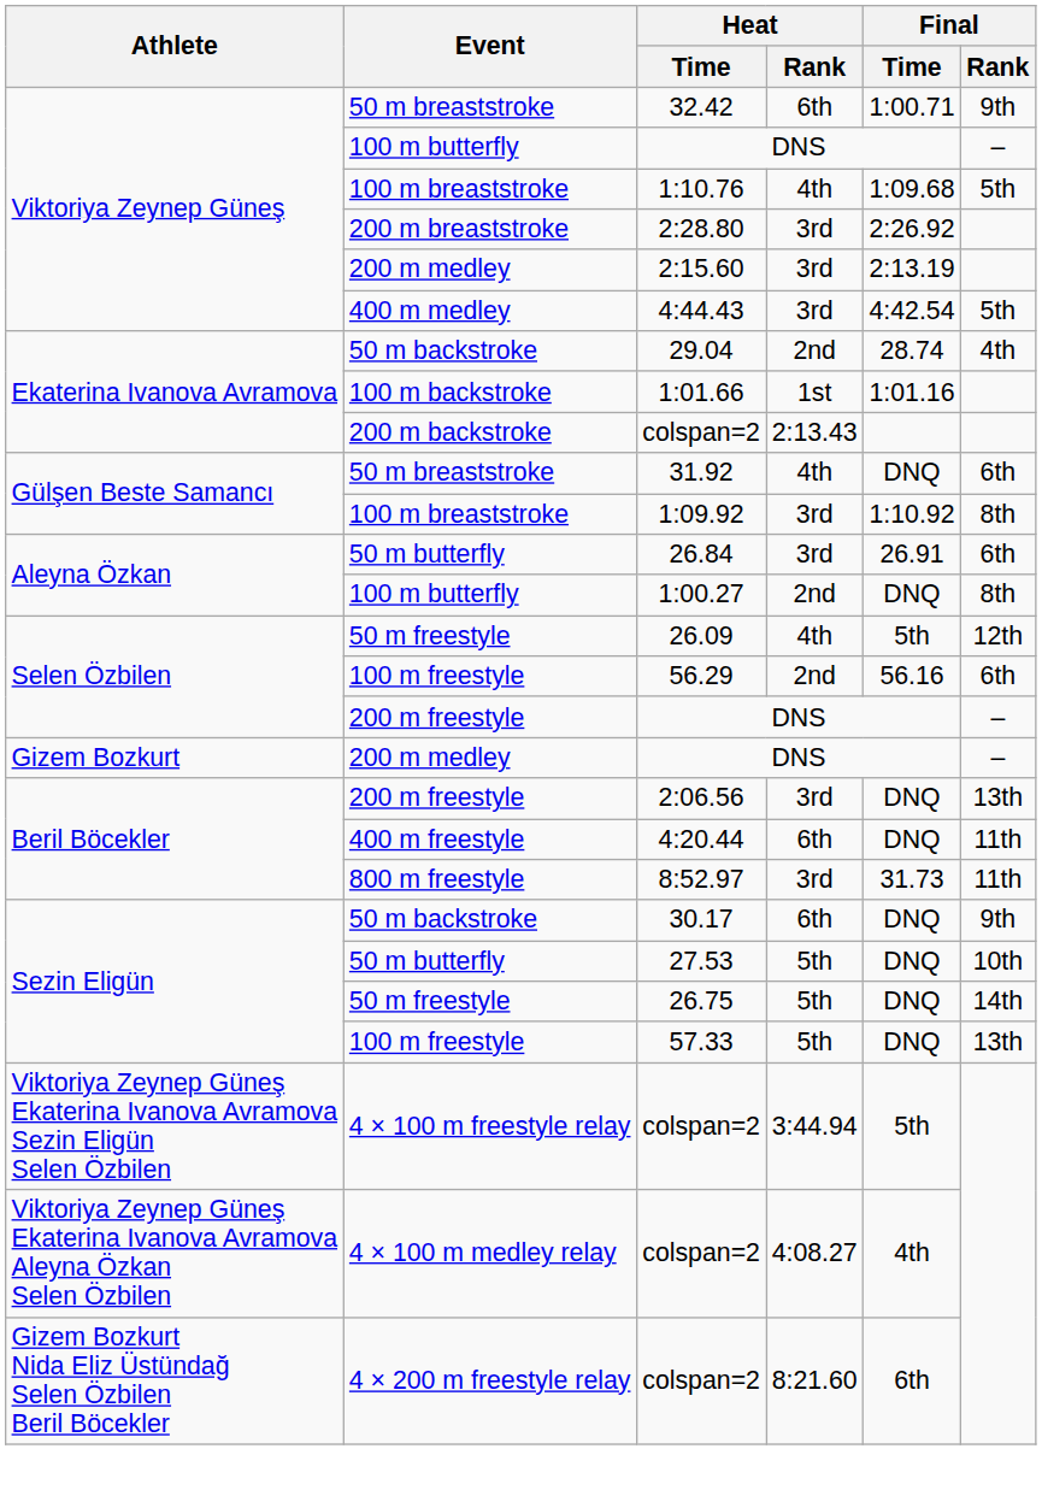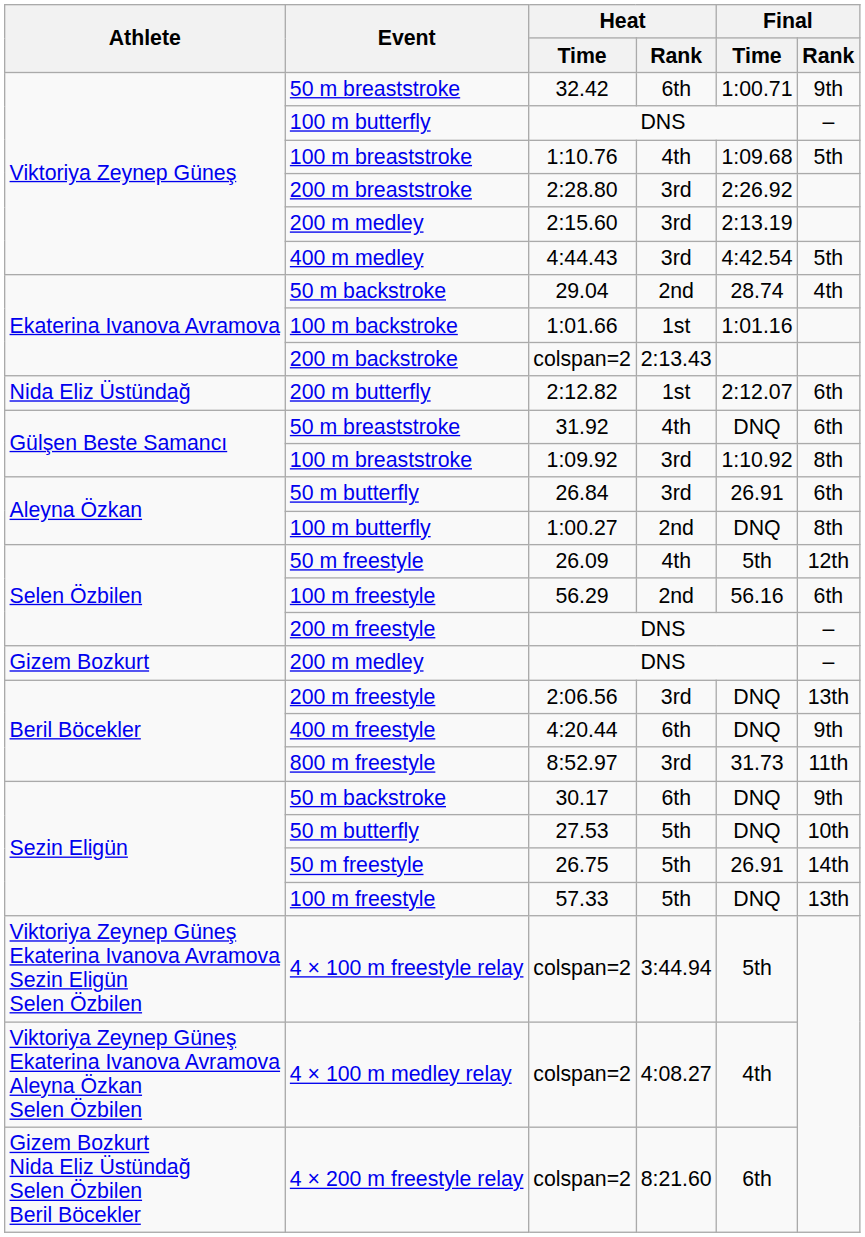+ row: Nida Eliz Üstündağ | 200 m butterfly | 2:12.82 | 1st | 2:12.07 | 6th
4:20.44 | Final / Rank: 11th -> 9th
26.75 | Final / Time: DNQ -> 26.91
